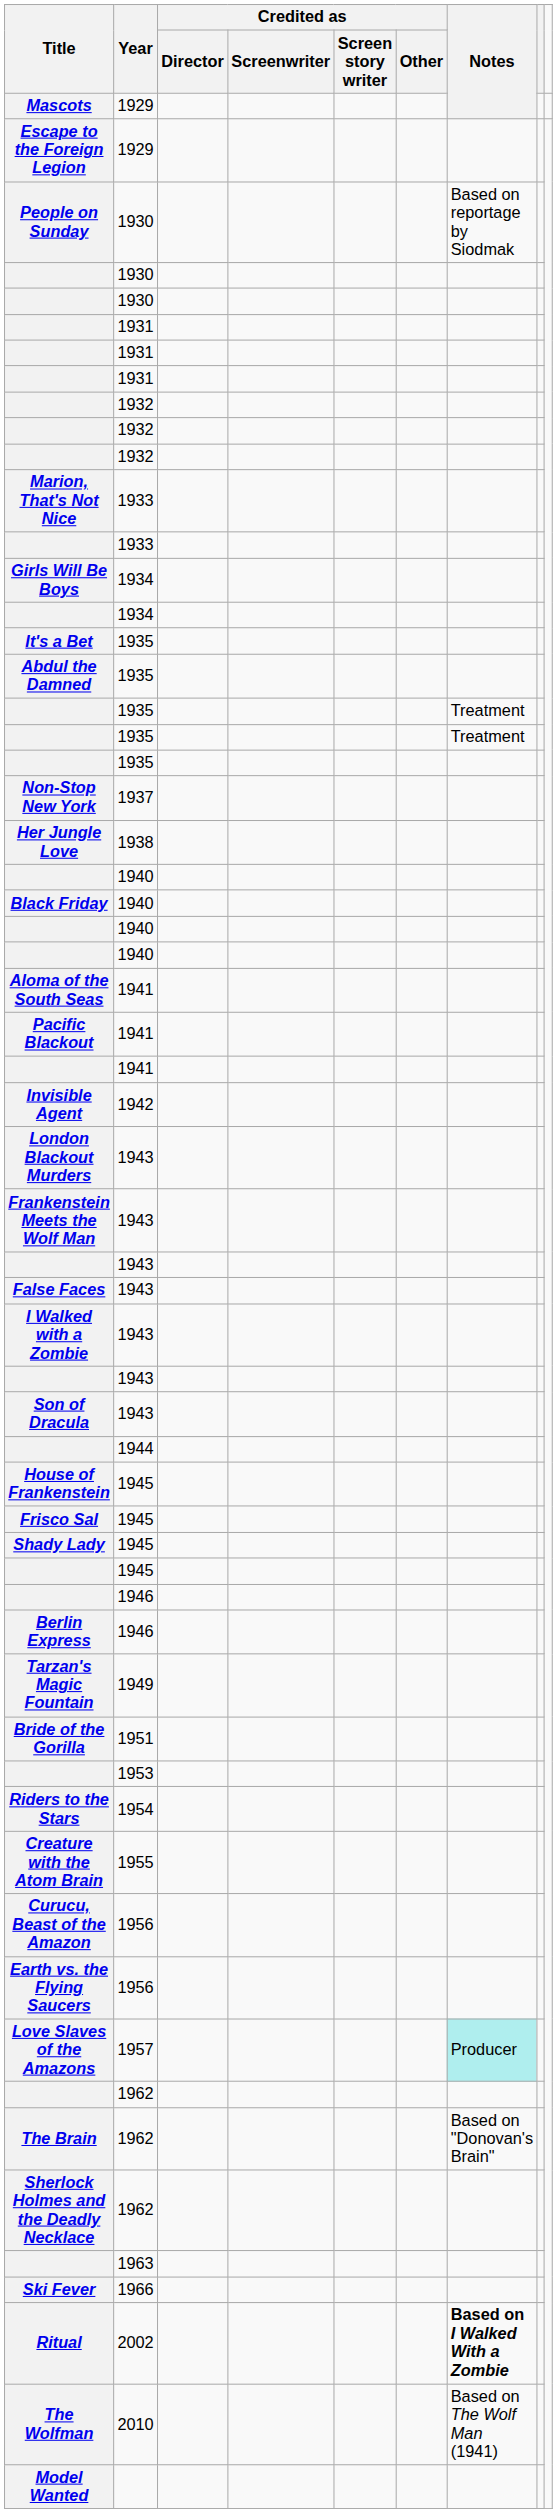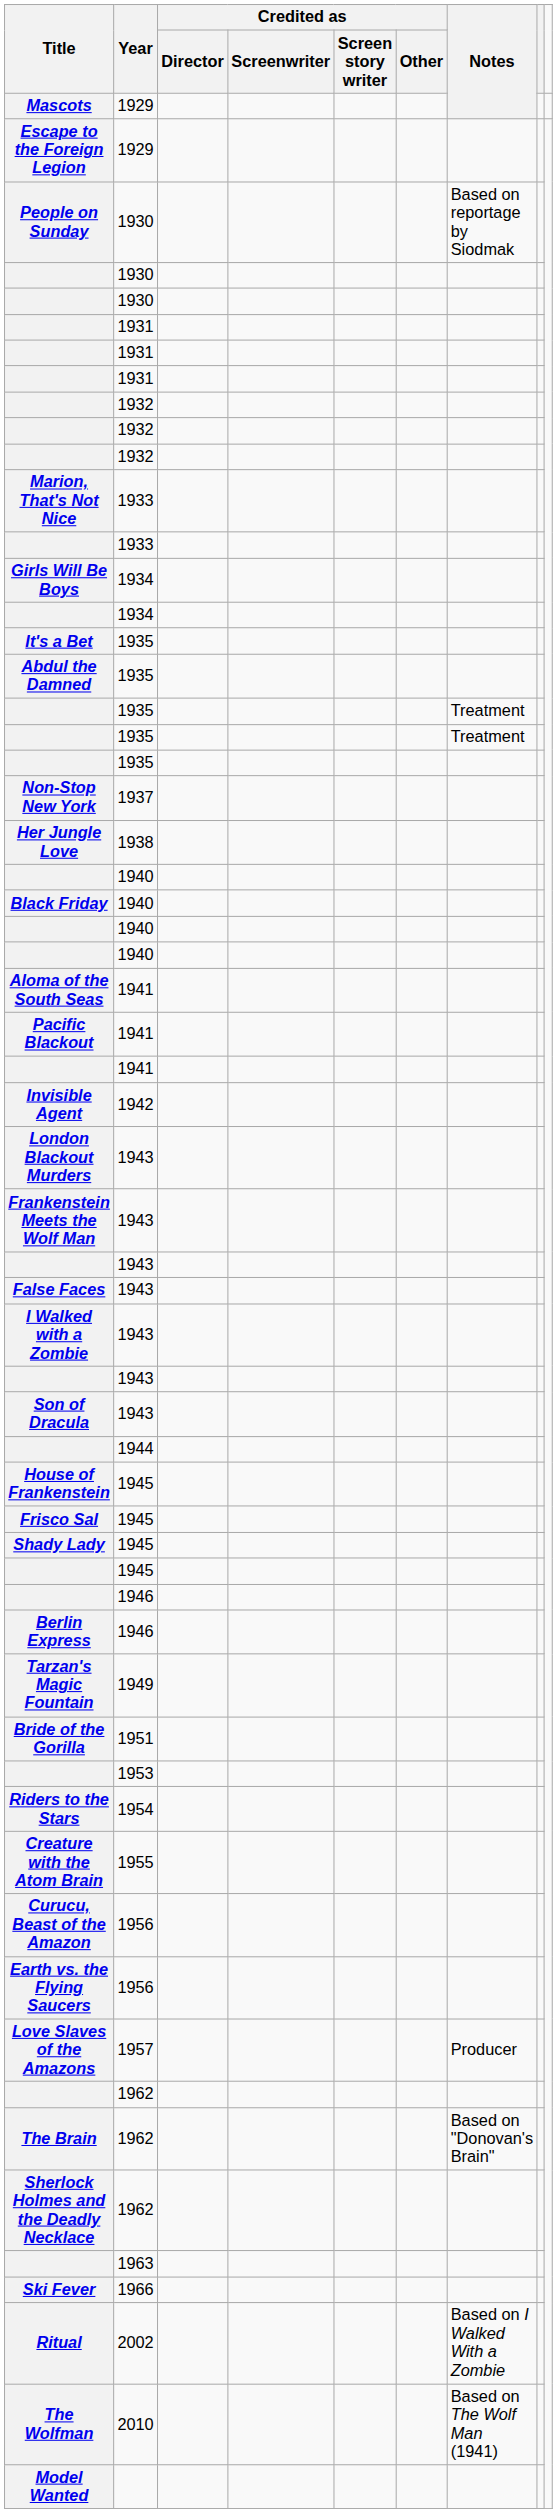Love Slaves of the Amazons | Notes: paleturquoise background -> no background
Ritual | Notes: bold -> normal
